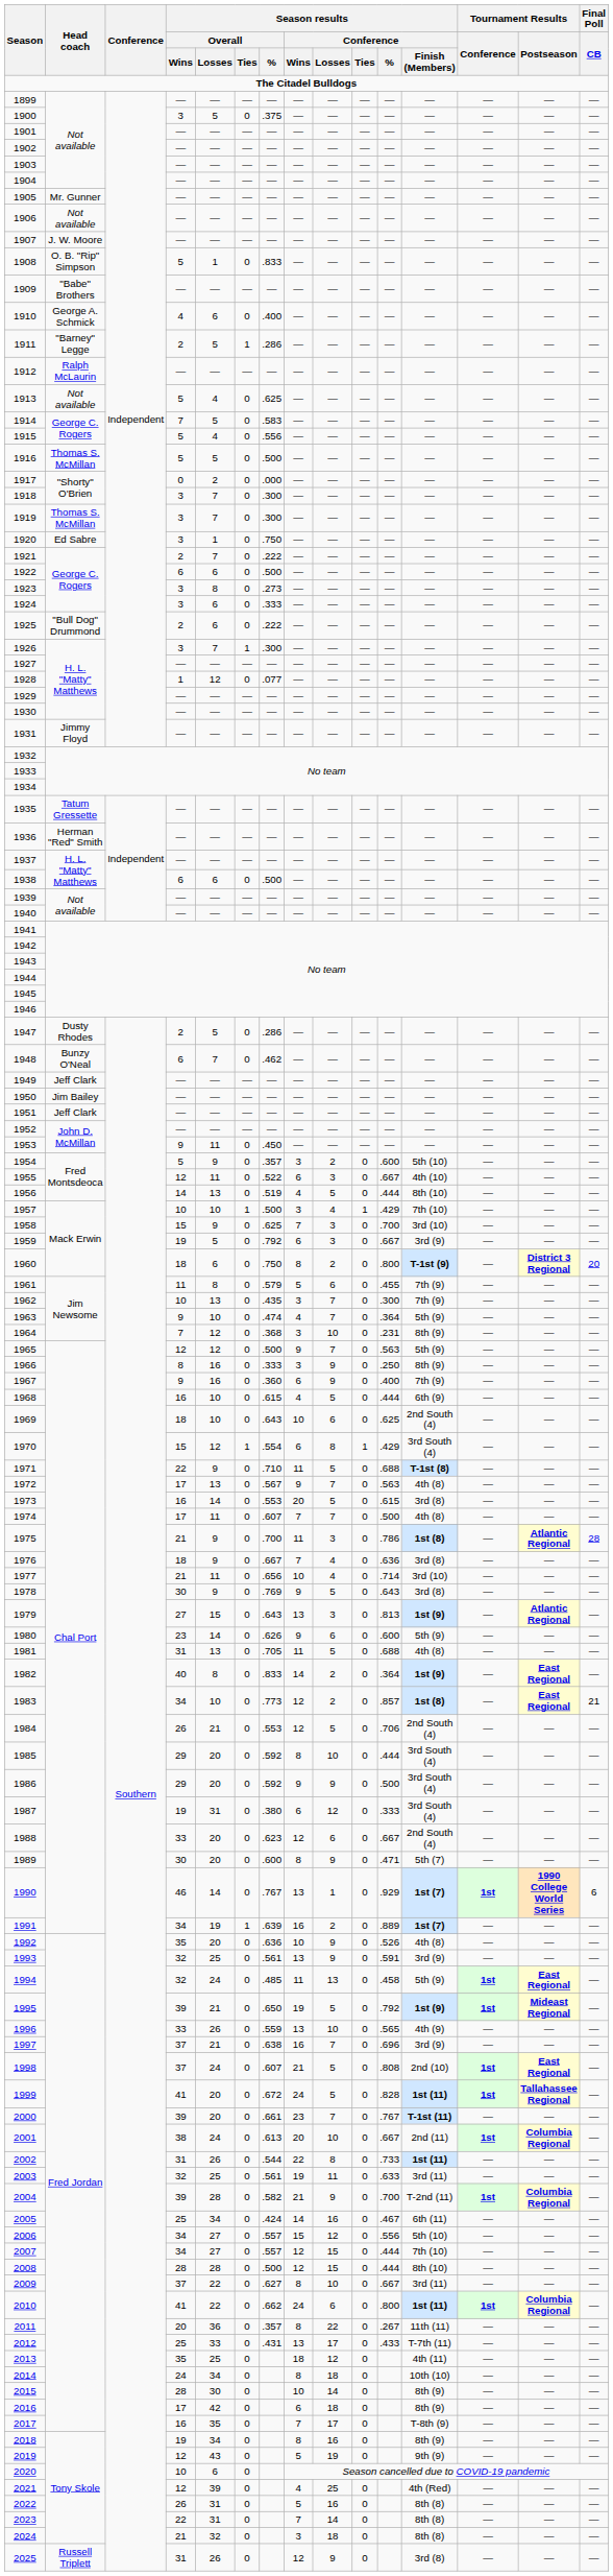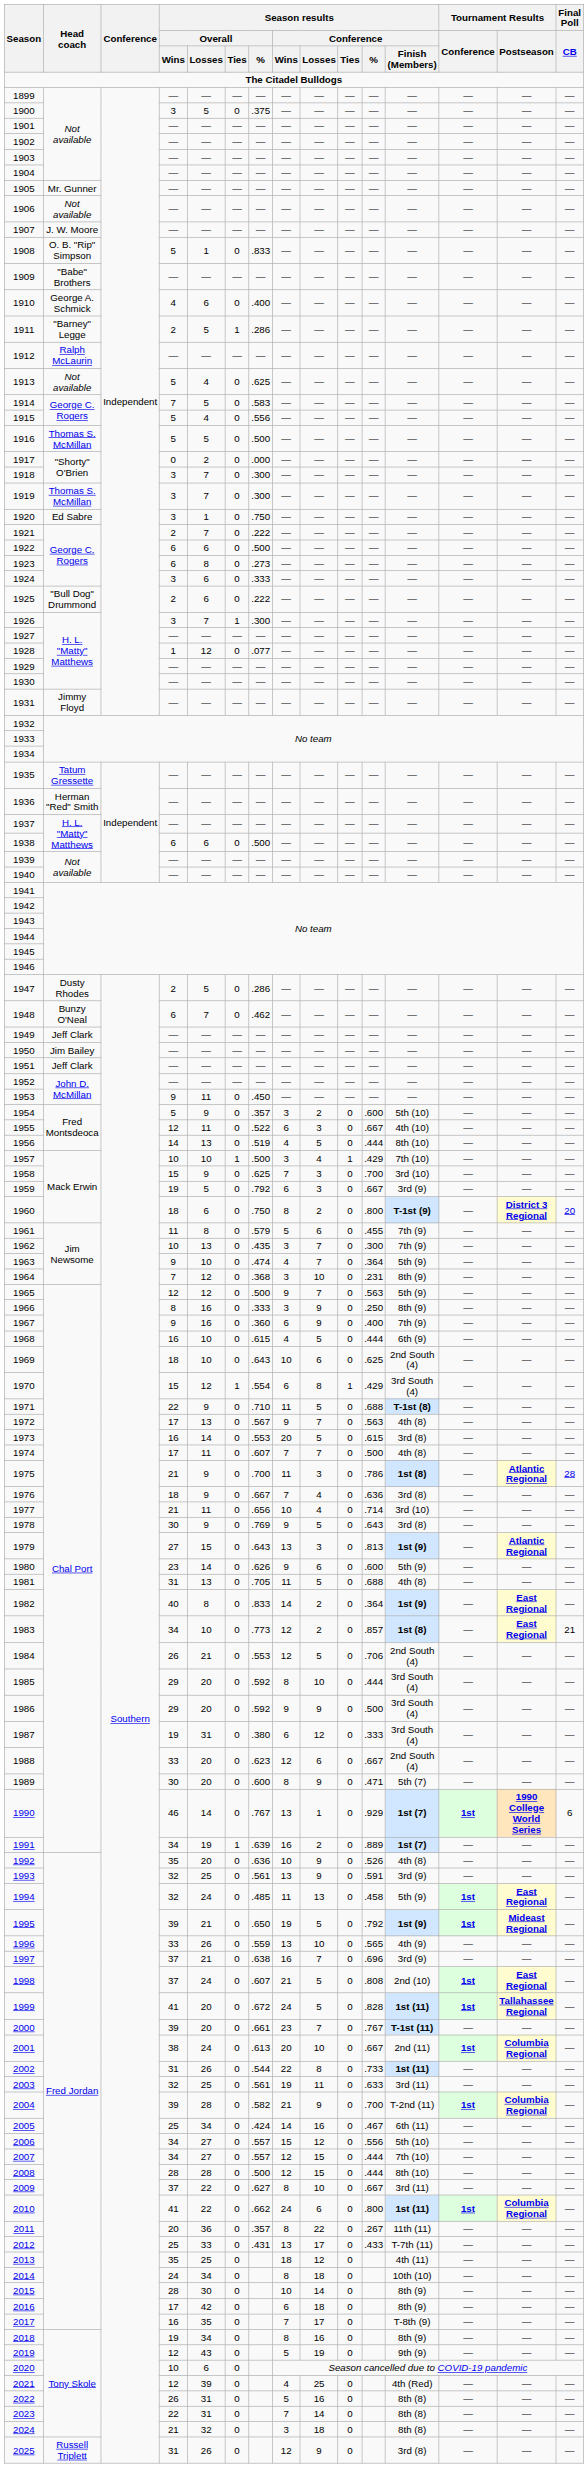1923 | Season results / Overall / Wins: 3 -> 6
